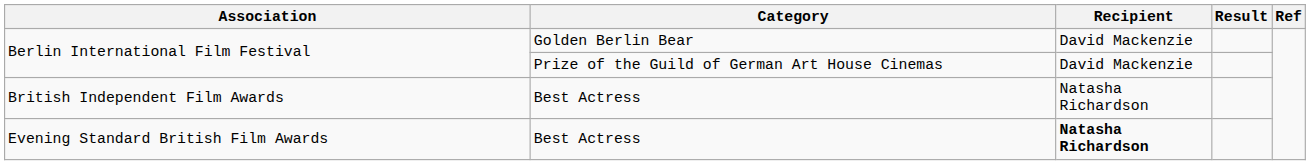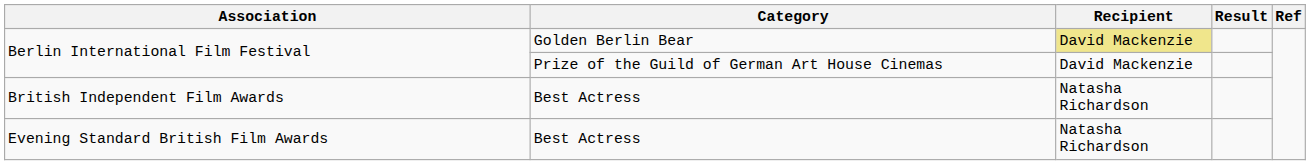Berlin International Film Festival / Golden Berlin Bear | Recipient: no background -> khaki background
Evening Standard British Film Awards | Recipient: bold -> normal
